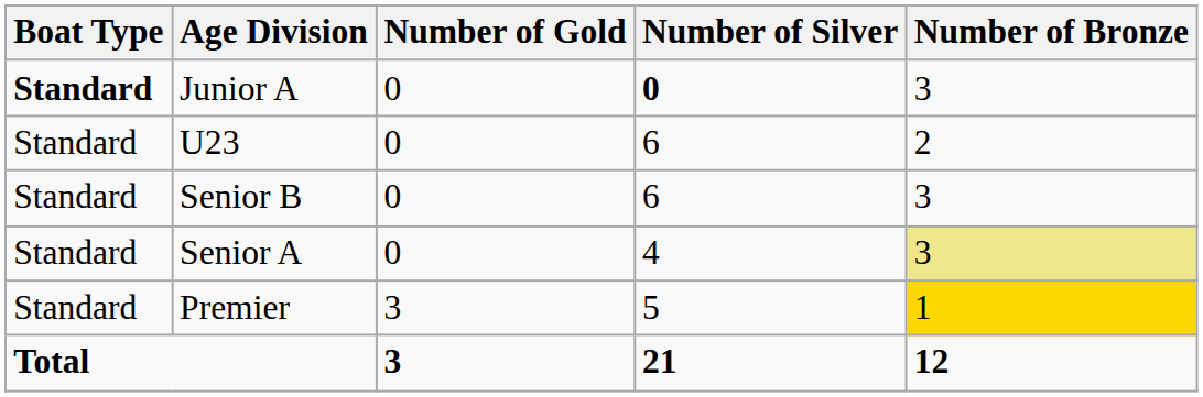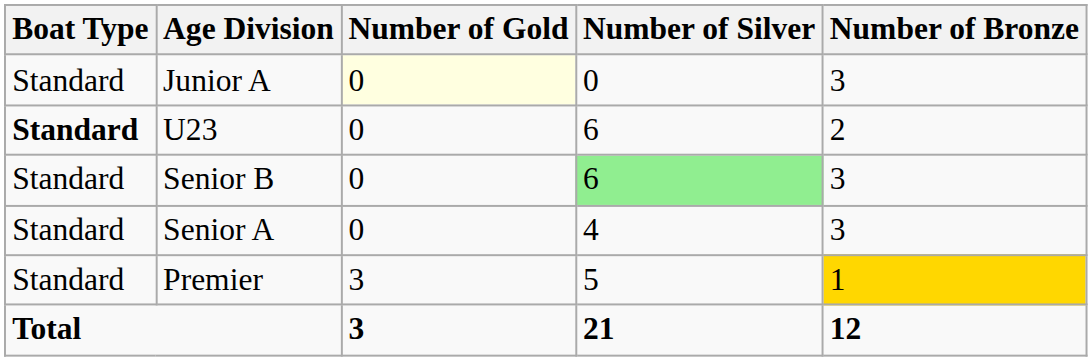Junior A | Boat Type: bold -> normal
Junior A | Number of Gold: no background -> lightyellow background
Junior A | Number of Silver: bold -> normal
U23 | Boat Type: normal -> bold
Senior B | Number of Silver: no background -> lightgreen background
Senior A | Number of Bronze: khaki background -> no background
